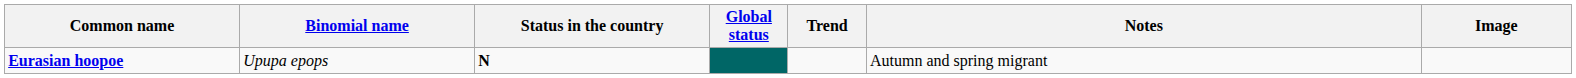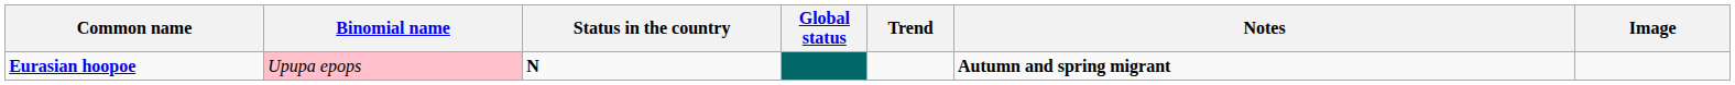Eurasian hoopoe | Binomial name: no background -> pink background
Eurasian hoopoe | Notes: normal -> bold
